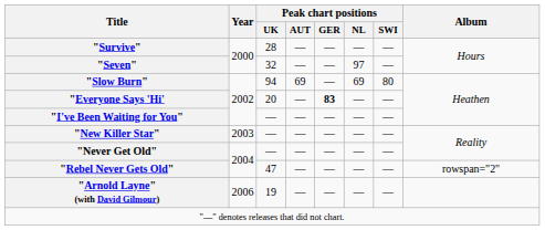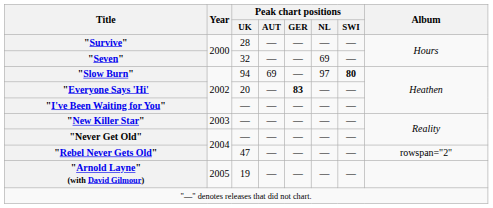"Seven" | Peak chart positions / NL: 97 -> 69
"Slow Burn" | Peak chart positions / NL: 69 -> 97
"Slow Burn" | Peak chart positions / SWI: normal -> bold
"Arnold Layne" (with David Gilmour) | Year: 2006 -> 2005
